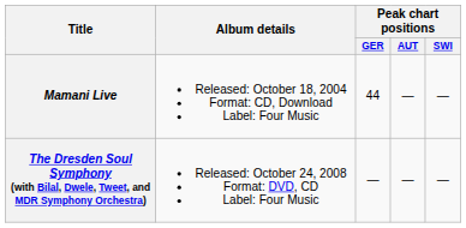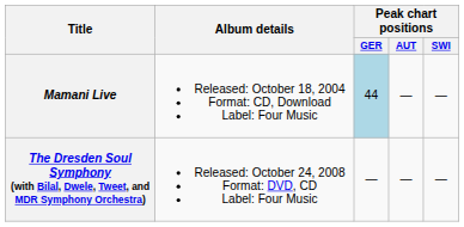Mamani Live | Peak chart positions / GER: no background -> lightblue background
